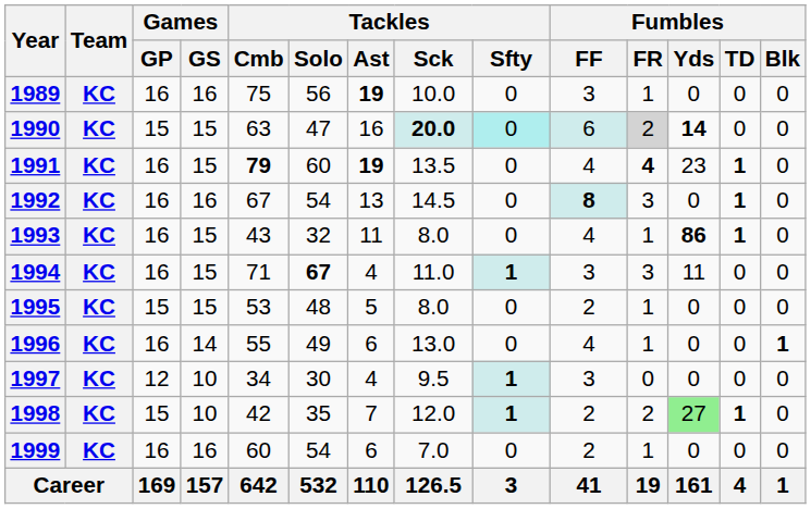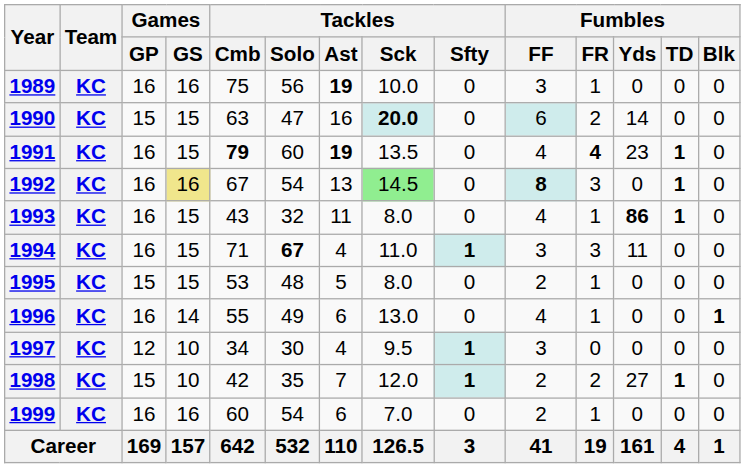1990 | Tackles / Sfty: paleturquoise background -> no background
1990 | Fumbles / FR: lightgrey background -> no background
1990 | Fumbles / Yds: bold -> normal
1992 | Games / GS: no background -> khaki background
1992 | Tackles / Sck: no background -> lightgreen background
1998 | Fumbles / Yds: lightgreen background -> no background
